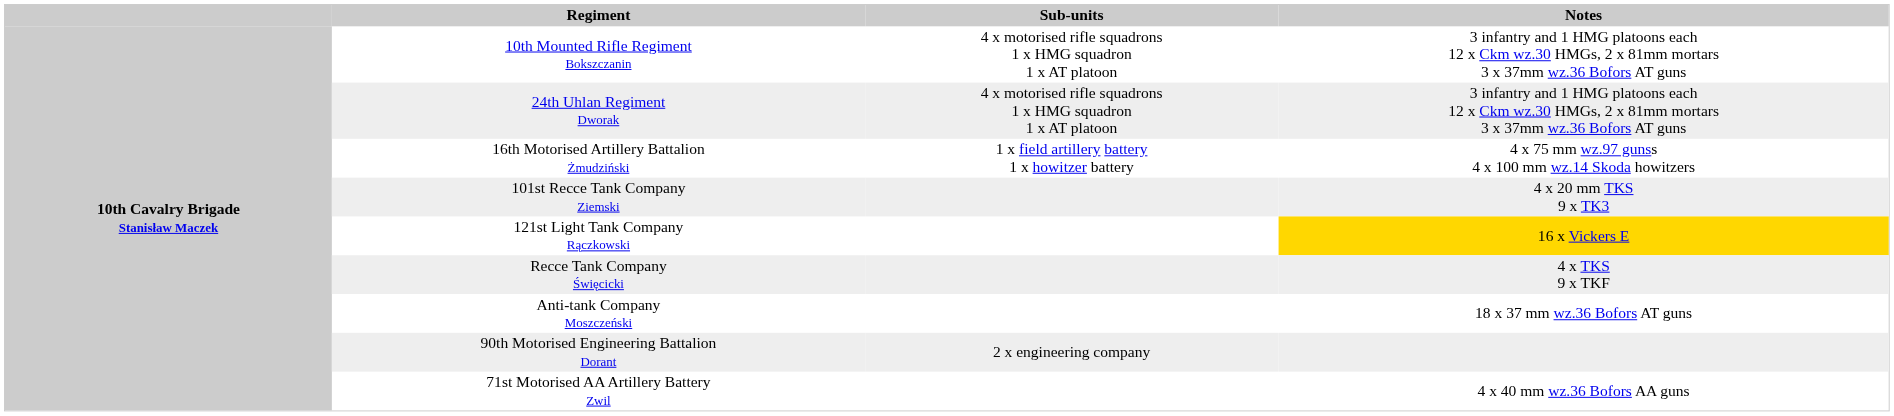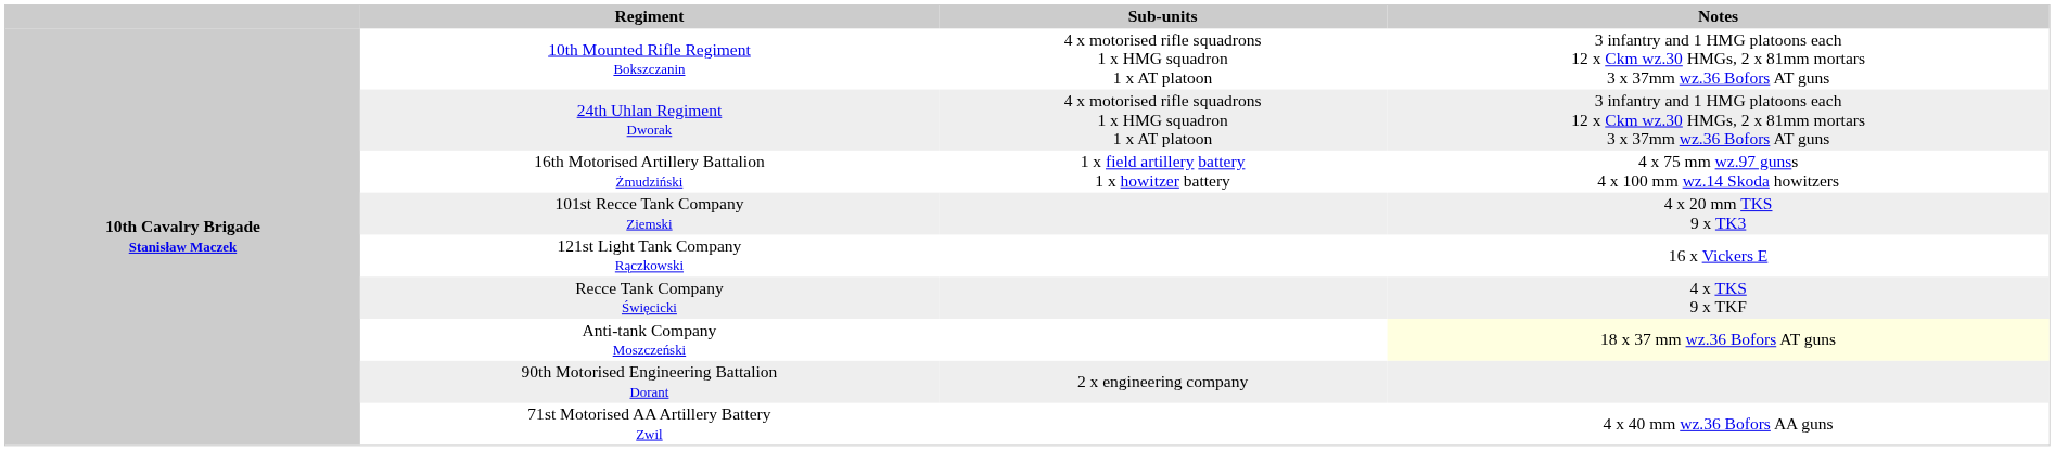121st Light Tank Company Rączkowski | Notes: gold background -> no background
Anti-tank Company Moszczeński | Notes: no background -> lightyellow background
